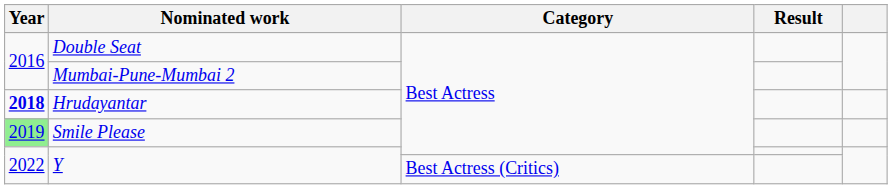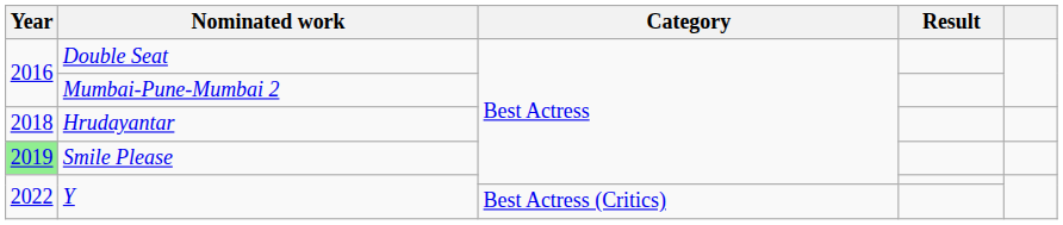Hrudayantar | Year: bold -> normal
